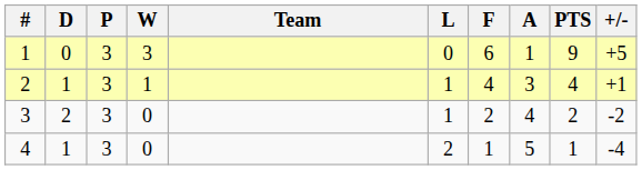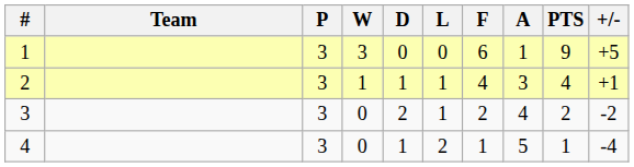columns swapped: Team <-> D
